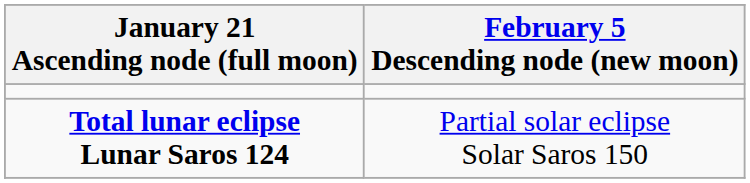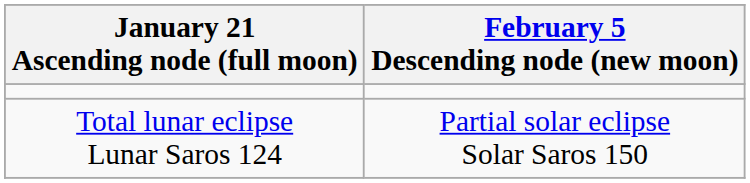row 3 | January 21 Ascending node (full moon): bold -> normal
